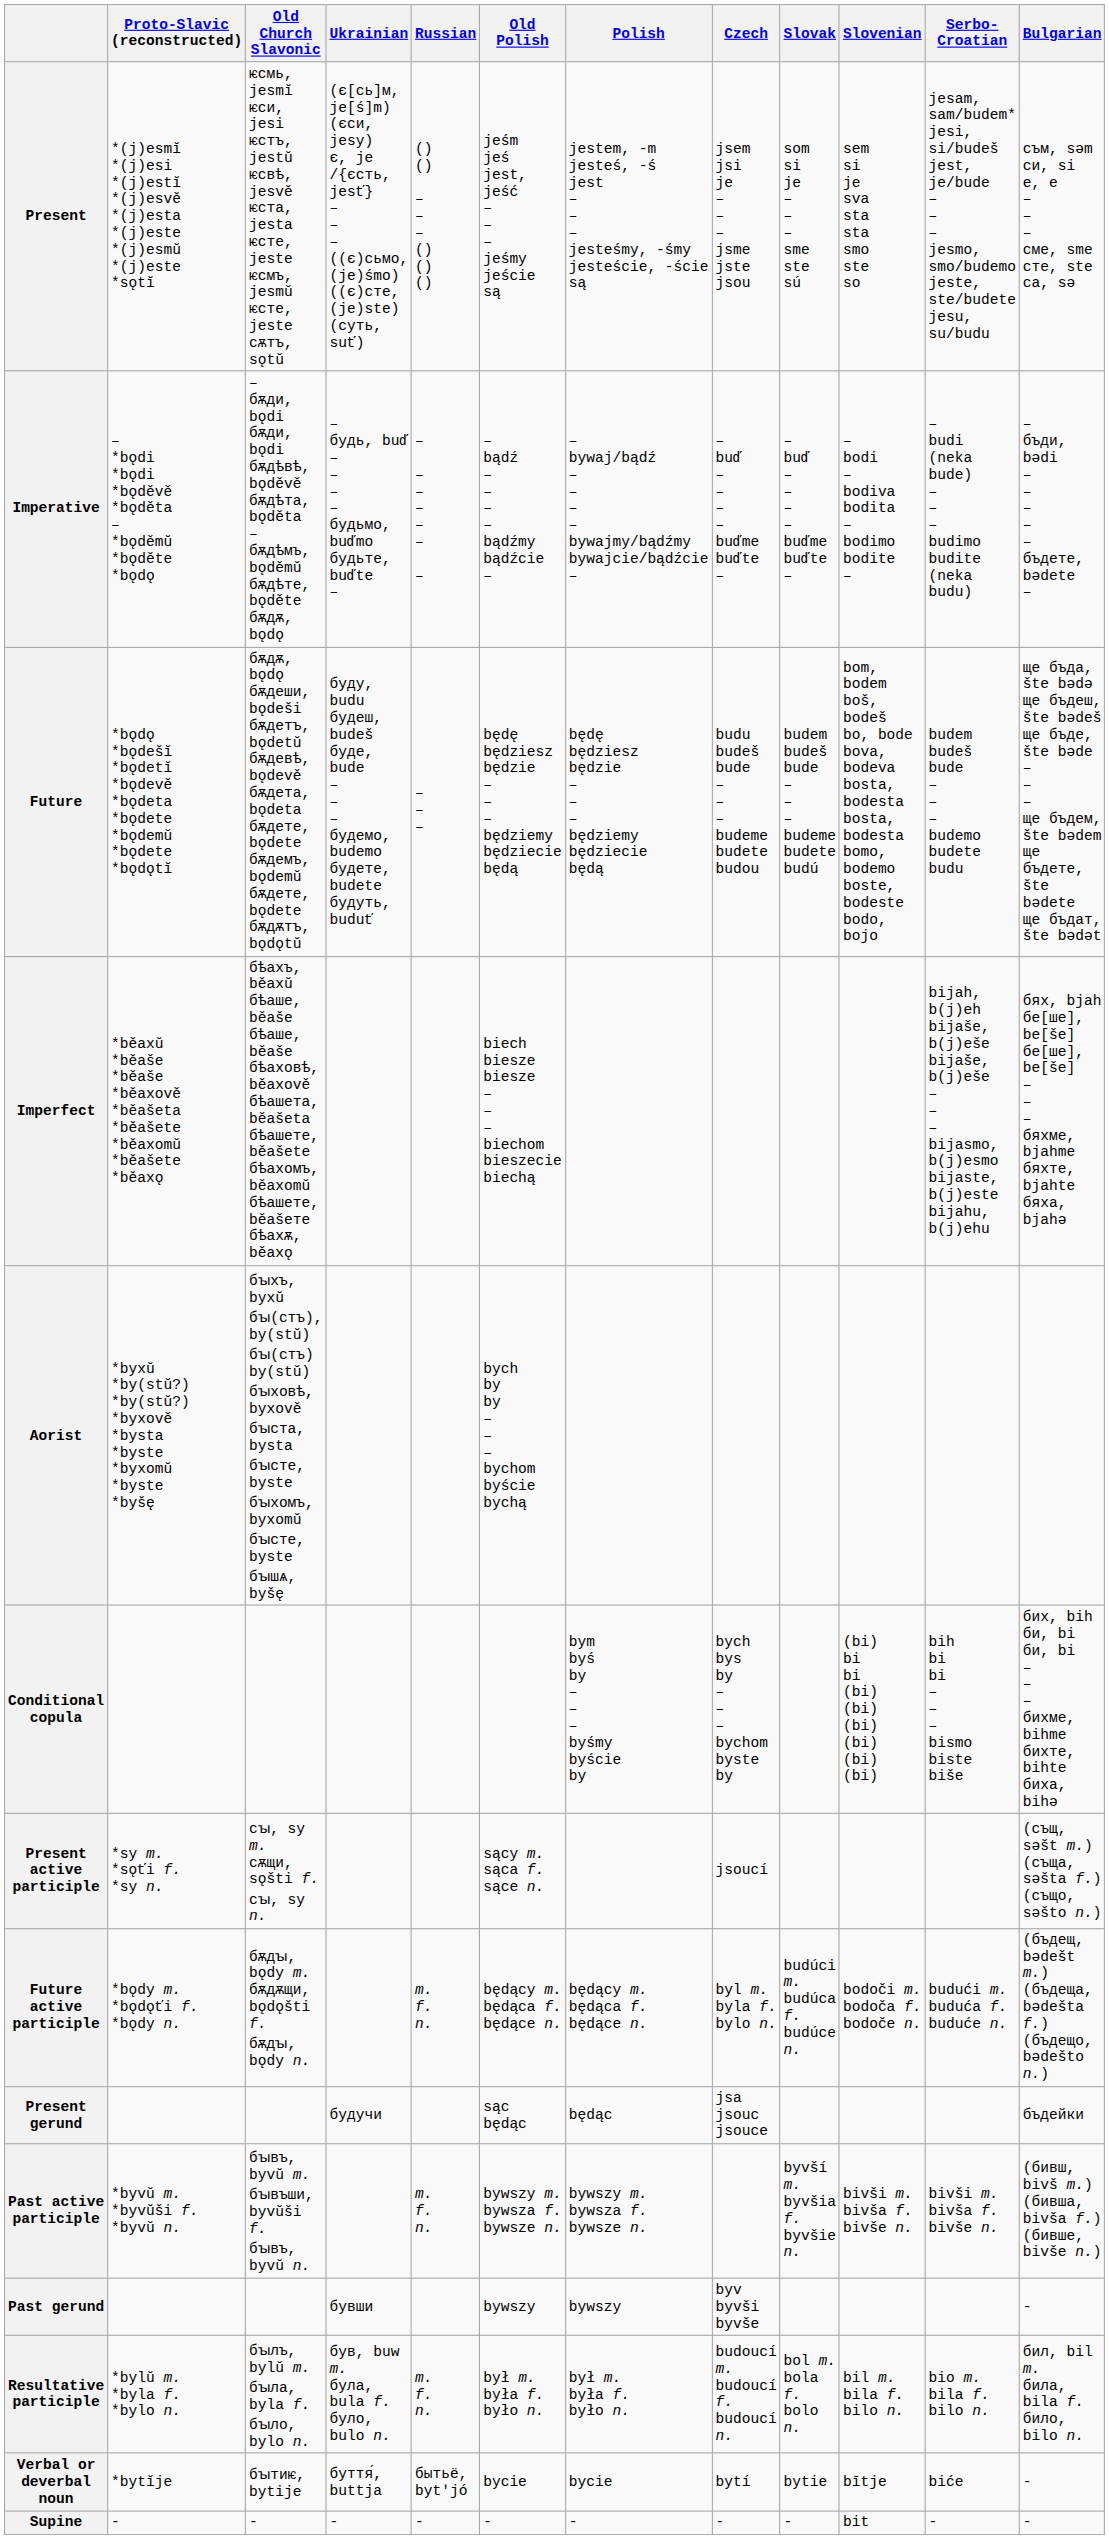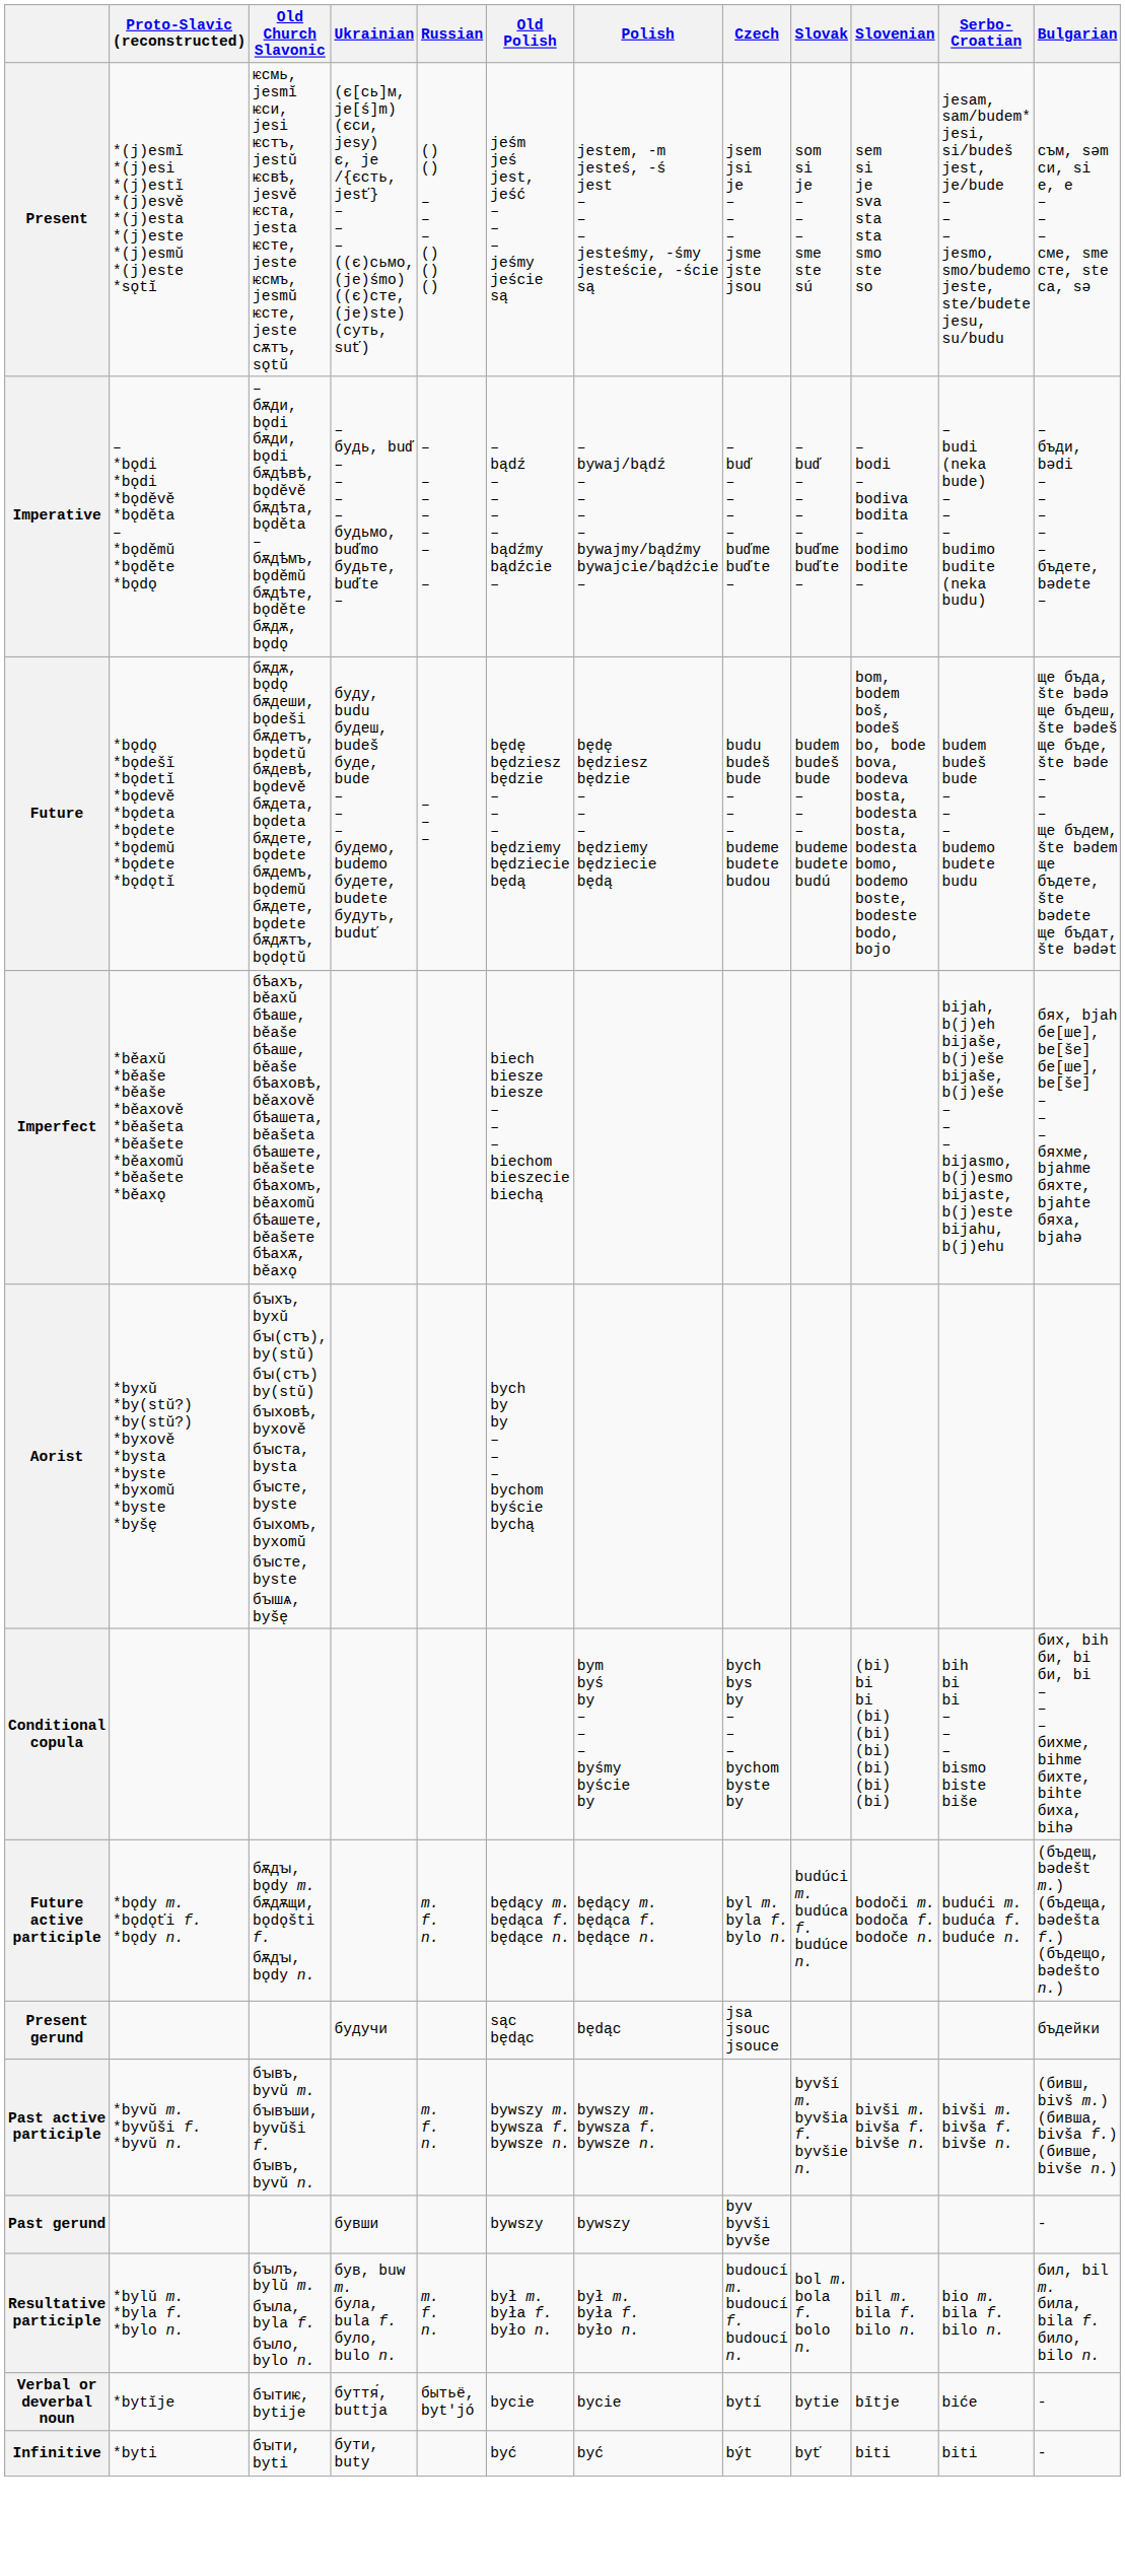- row: Present active participle | *sy m. *sǫťi f. *sy n. | сꙑ, sy m. сѫщи, sǫšti f. сꙑ, sy n. | sący m. sąca f. sące n. | jsoucí | (същ, səšt m.) (съща, səšta f.) (също, səšto n.)
+ row: Infinitive | *byti | бꙑти, byti | бути, buty | być | być | být | byť | biti | biti | -
- row: Supine | - | - | - | - | - | - | - | - | bit | - | -
